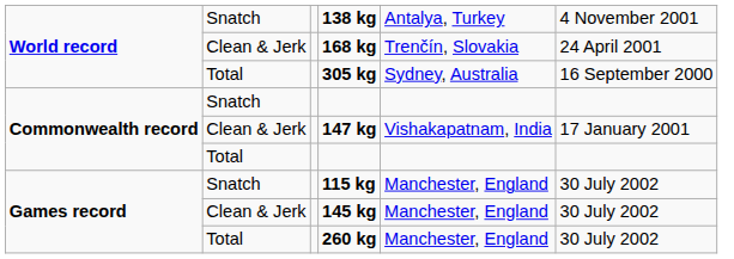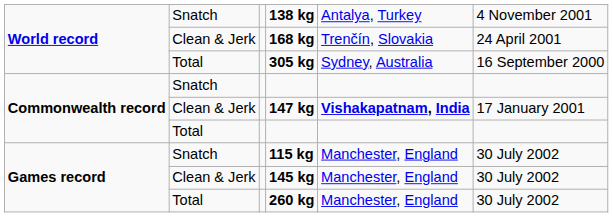147 kg | column 5: normal -> bold
